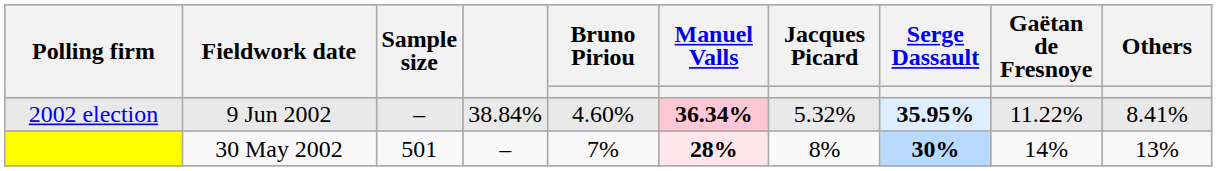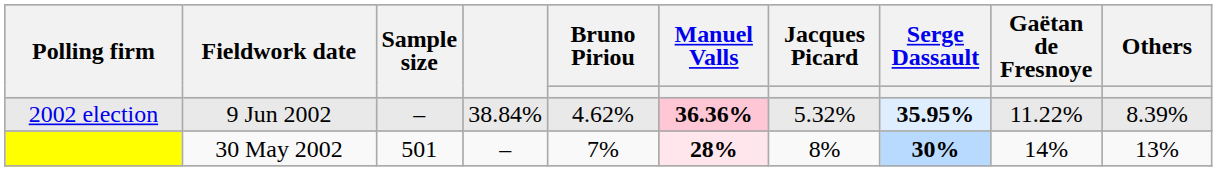2002 election | Bruno Piriou: 4.60% -> 4.62%
2002 election | Manuel Valls: 36.34% -> 36.36%
2002 election | Others: 8.41% -> 8.39%
